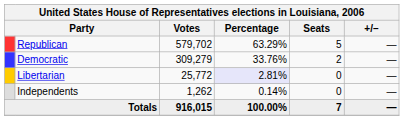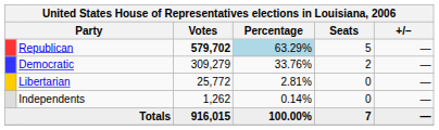Republican | Votes: normal -> bold
Republican | Percentage: no background -> lightblue background
Libertarian | Percentage: lavender background -> no background
